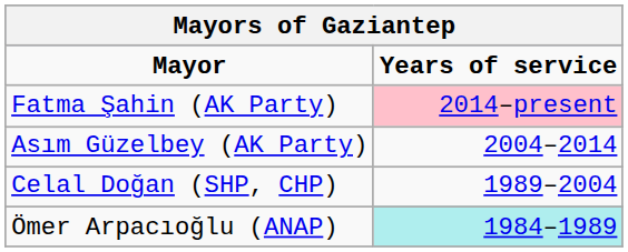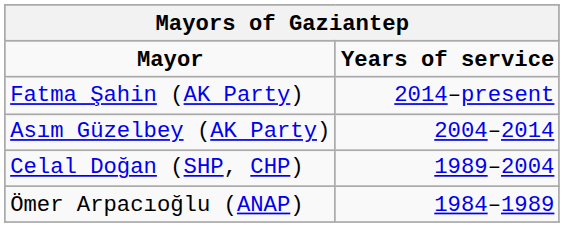Fatma Şahin (AK Party) | Years of service: pink background -> no background
Ömer Arpacıoğlu (ANAP) | Years of service: paleturquoise background -> no background
